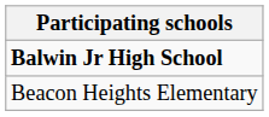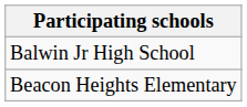row 2 | column 1: bold -> normal
